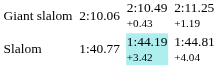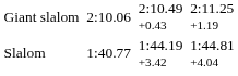Slalom | column 3: paleturquoise background -> no background
